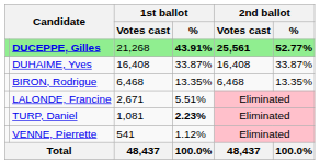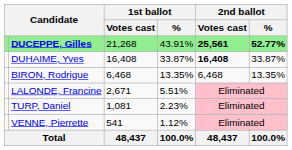DUCEPPE, Gilles | 1st ballot / %: bold -> normal
DUHAIME, Yves | 2nd ballot / Votes cast: normal -> bold
TURP, Daniel | 1st ballot / %: bold -> normal
